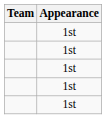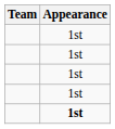row 6 | Appearance: normal -> bold
